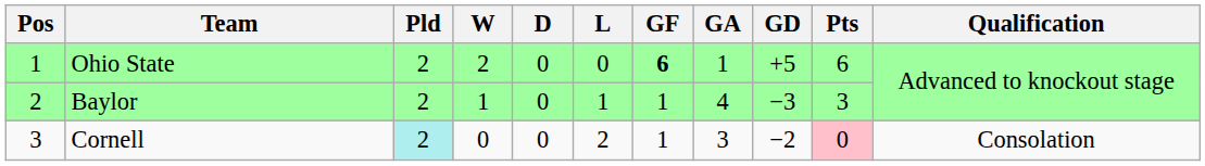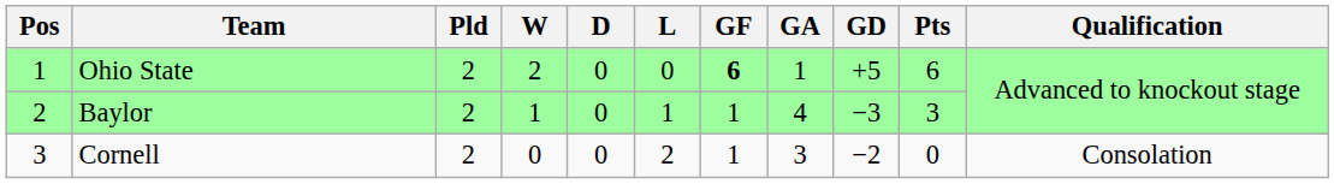Cornell | Pld: paleturquoise background -> no background
Cornell | Pts: pink background -> no background
